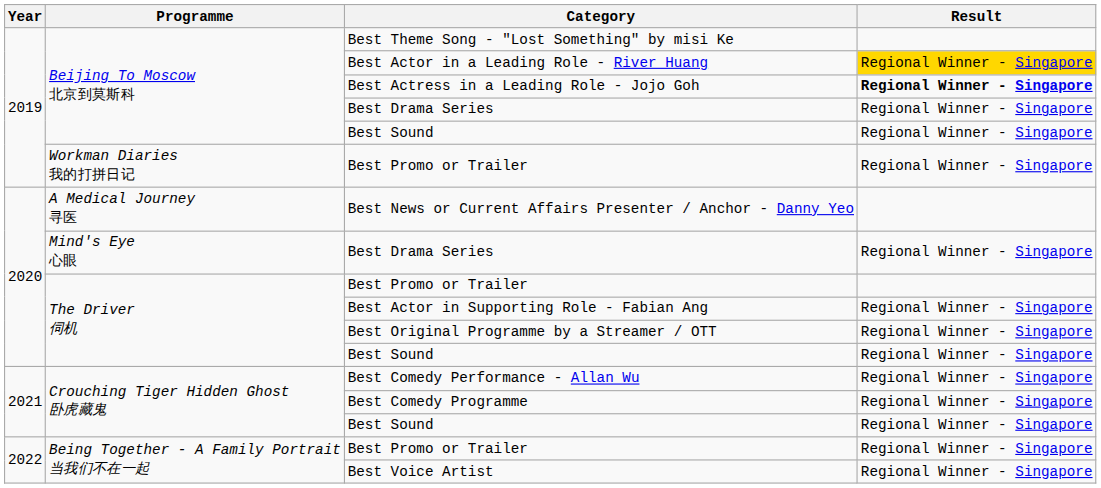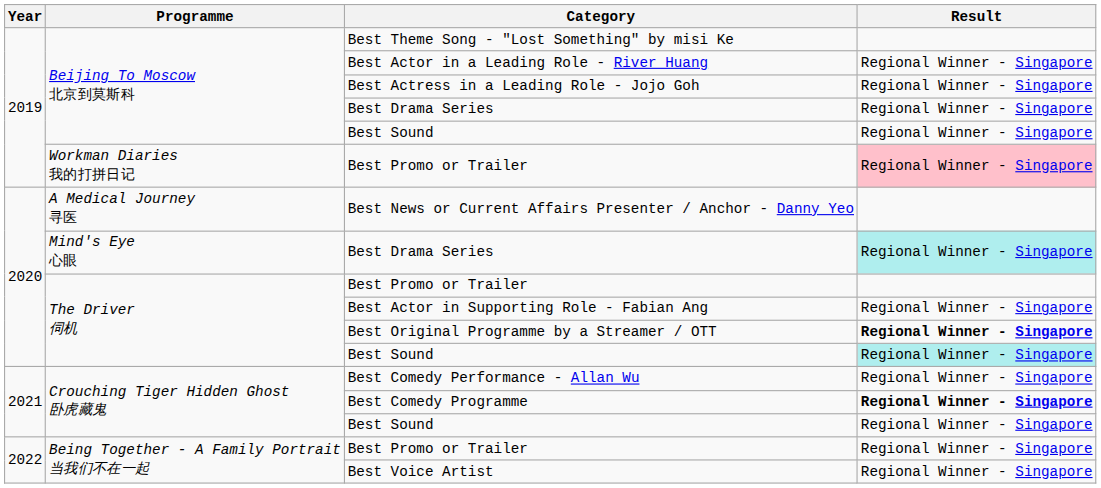Best Actor in a Leading Role - River Huang | Result: gold background -> no background
Best Actress in a Leading Role - Jojo Goh | Result: bold -> normal
Workman Diaries 我的打拼日记 / Best Promo or Trailer | Result: no background -> pink background
Mind's Eye 心眼 / Best Drama Series | Result: no background -> paleturquoise background
Best Original Programme by a Streamer / OTT | Result: normal -> bold
The Driver 伺机 / Best Sound | Result: no background -> paleturquoise background
Best Comedy Programme | Result: normal -> bold
